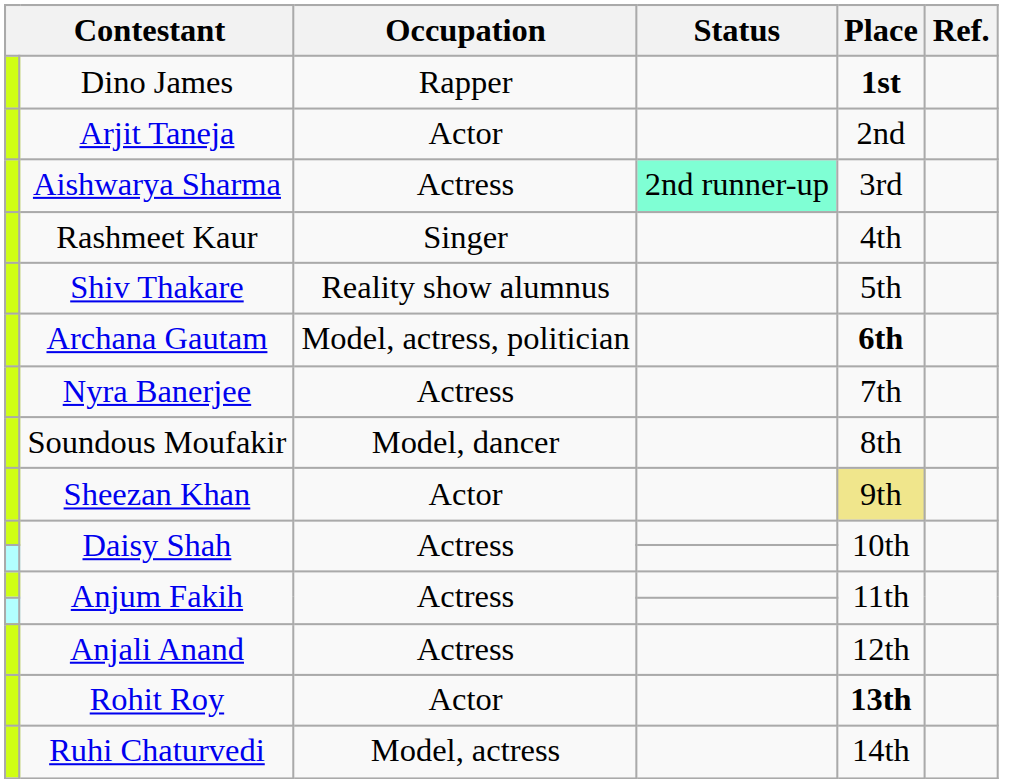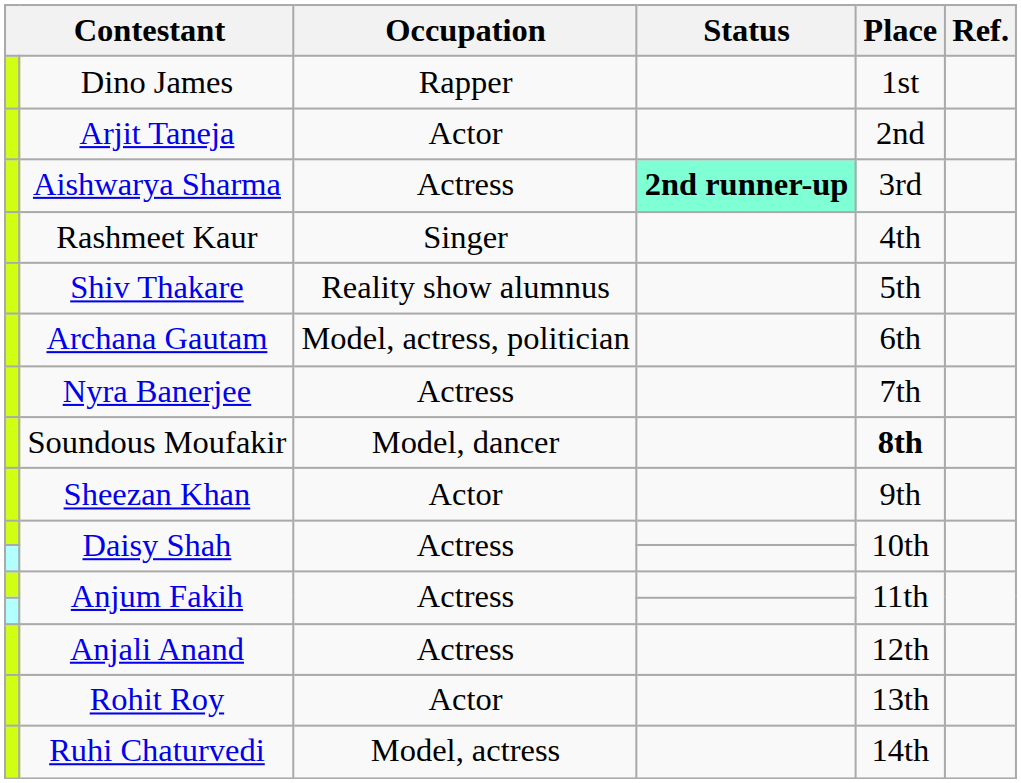Dino James | Place: bold -> normal
Aishwarya Sharma | Status: normal -> bold
Archana Gautam | Place: bold -> normal
Soundous Moufakir | Place: normal -> bold
Sheezan Khan | Place: khaki background -> no background
Rohit Roy | Place: bold -> normal
